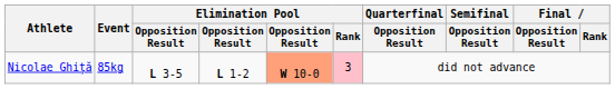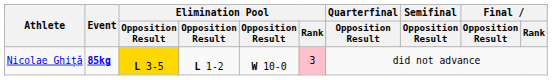Nicolae Ghiță | Event: normal -> bold
Nicolae Ghiță | column 3: no background -> gold background
Nicolae Ghiță | column 5: lightsalmon background -> no background
